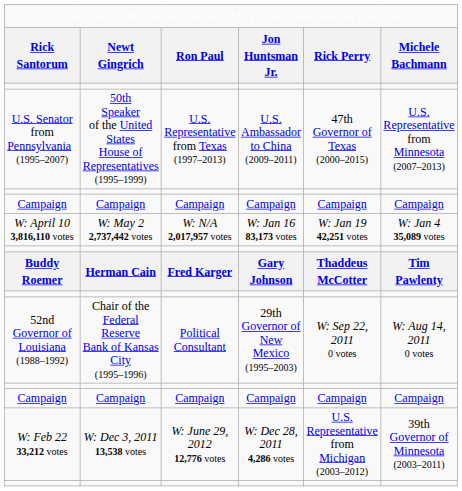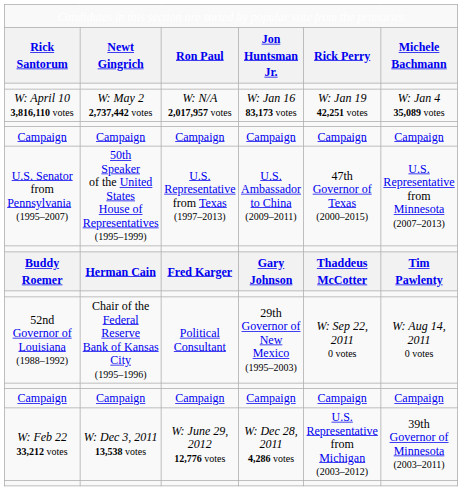rows swapped: U.S. Senator from Pennsylvania (1995–2007) <-> W: April 10 3,816,110 votes
